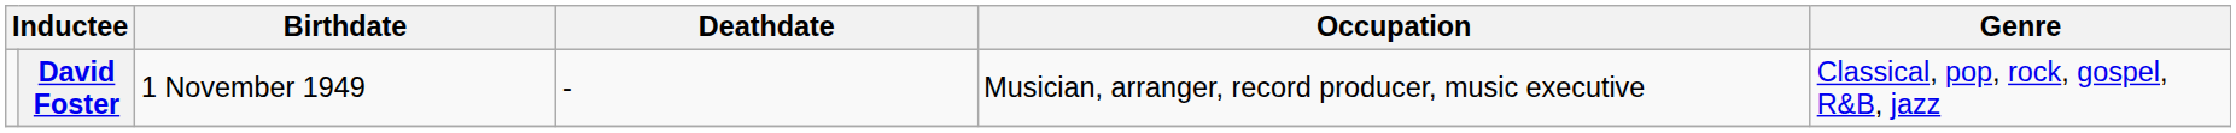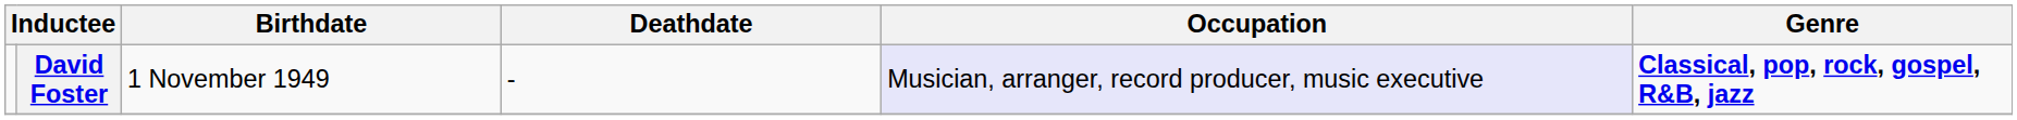David Foster | Occupation: no background -> lavender background
David Foster | Genre: normal -> bold
